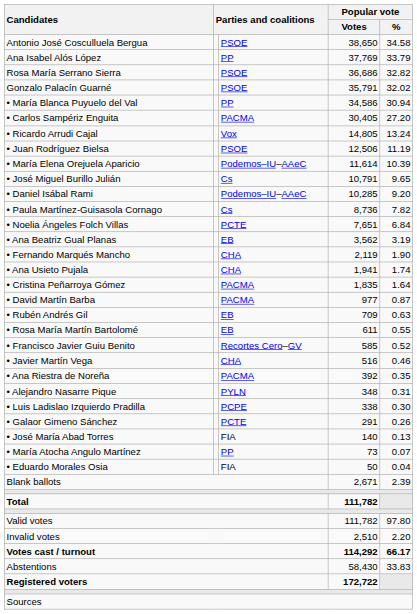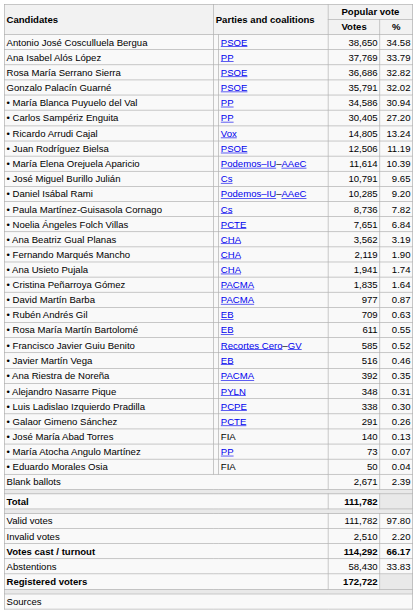• Carlos Sampériz Enguita | column 3: PACMA -> PP
• Ana Beatriz Gual Planas | column 3: EB -> CHA
• Javier Martín Vega | column 3: CHA -> EB
